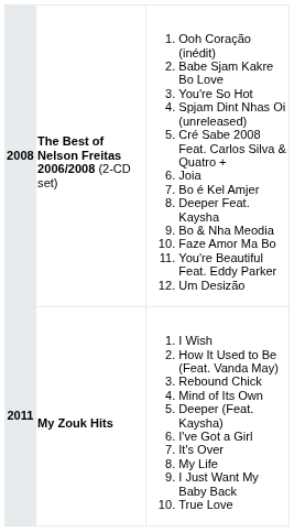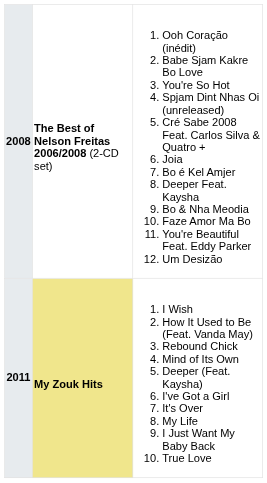2011 | column 2: no background -> khaki background
